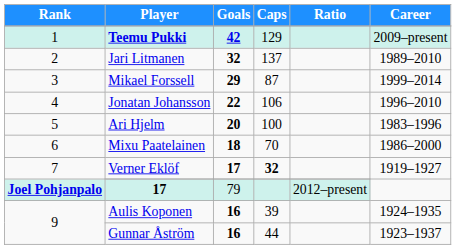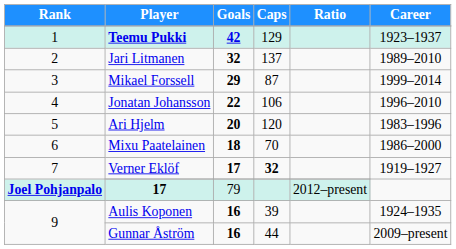Teemu Pukki | Career: 2009–present -> 1923–1937
Ari Hjelm | Caps: 100 -> 120
Gunnar Åström | Career: 1923–1937 -> 2009–present
